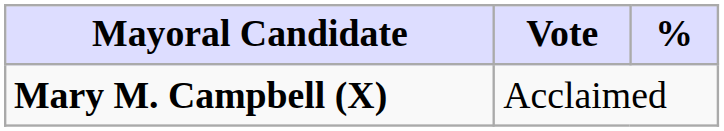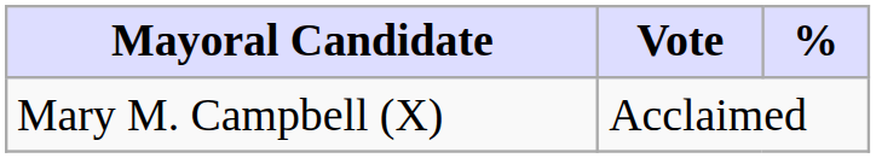Mary M. Campbell (X) | Mayoral Candidate: bold -> normal
